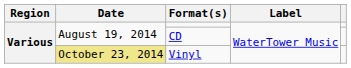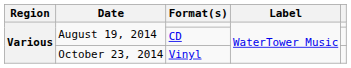Vinyl | Date: khaki background -> no background
